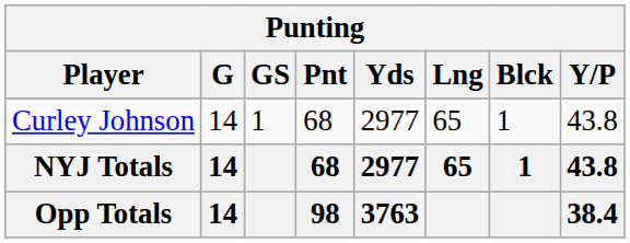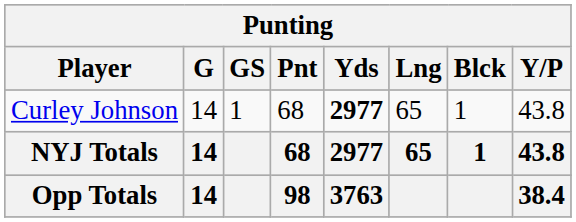Curley Johnson | Yds: normal -> bold
